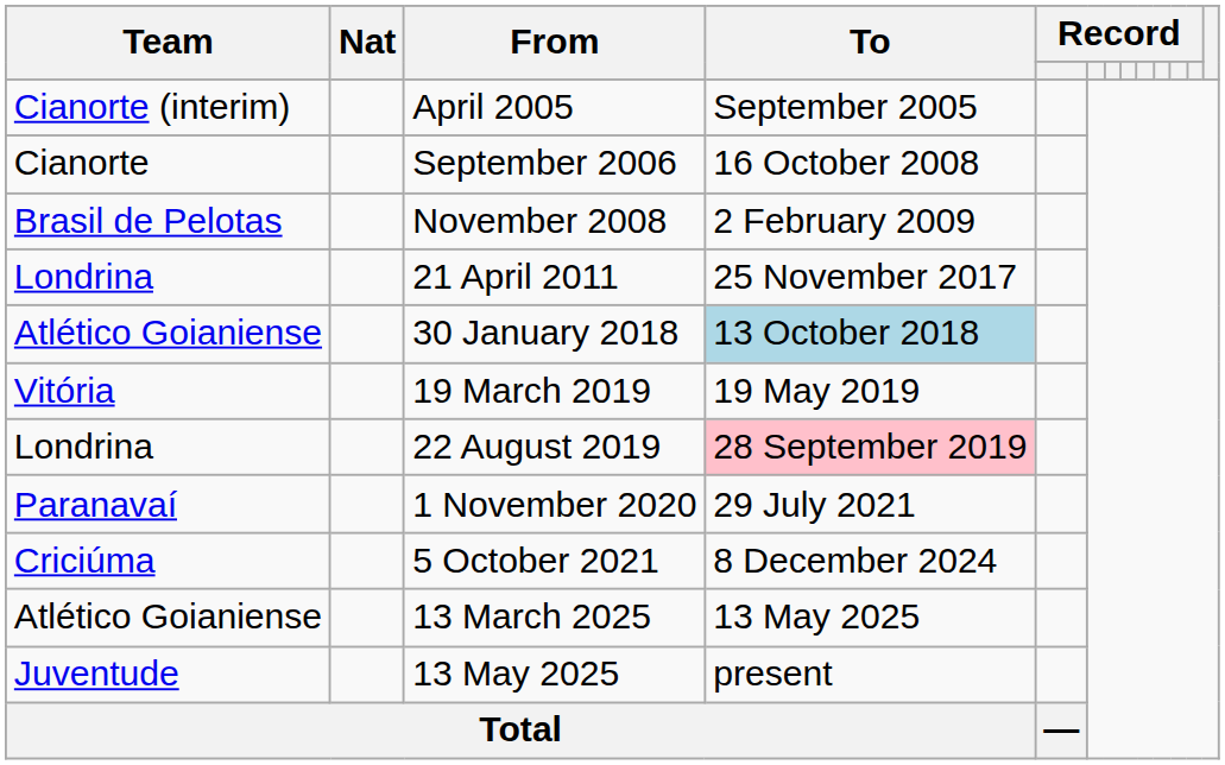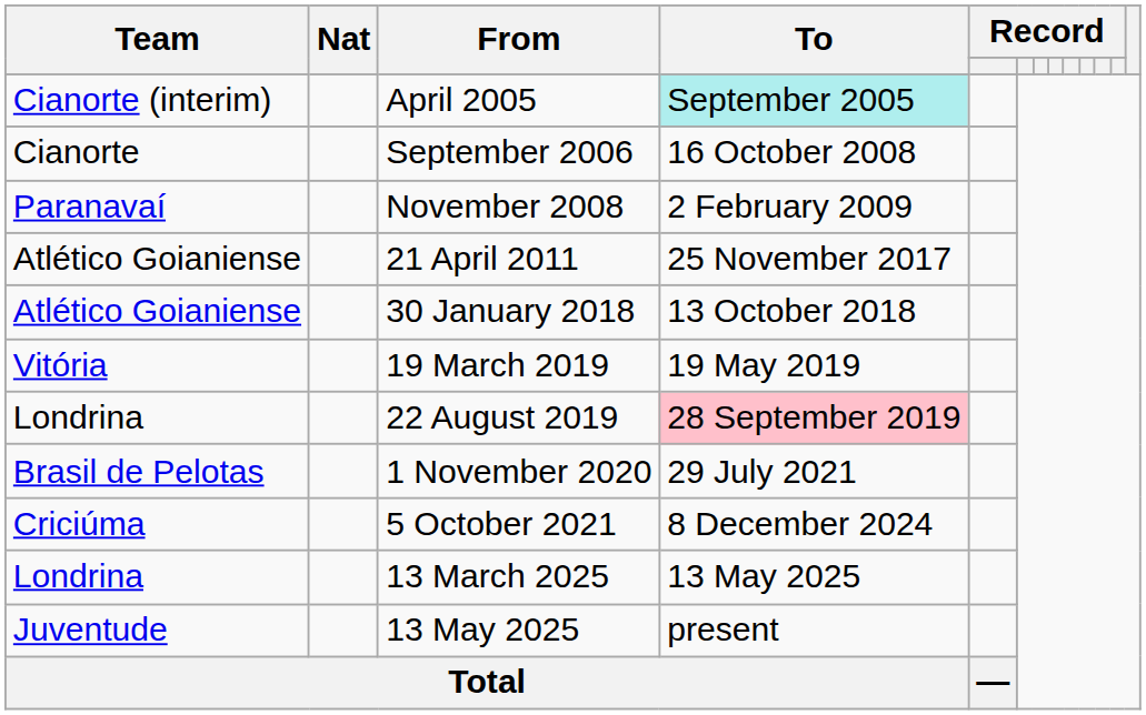April 2005 | To: no background -> paleturquoise background
November 2008 | Team: Brasil de Pelotas -> Paranavaí
21 April 2011 | Team: Londrina -> Atlético Goianiense
30 January 2018 | To: lightblue background -> no background
1 November 2020 | Team: Paranavaí -> Brasil de Pelotas
13 March 2025 | Team: Atlético Goianiense -> Londrina
